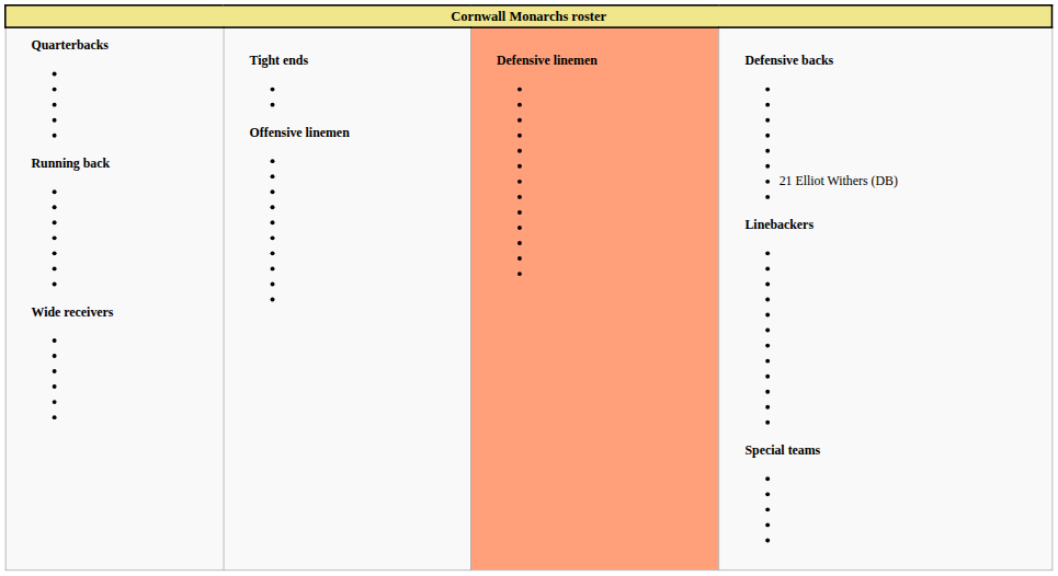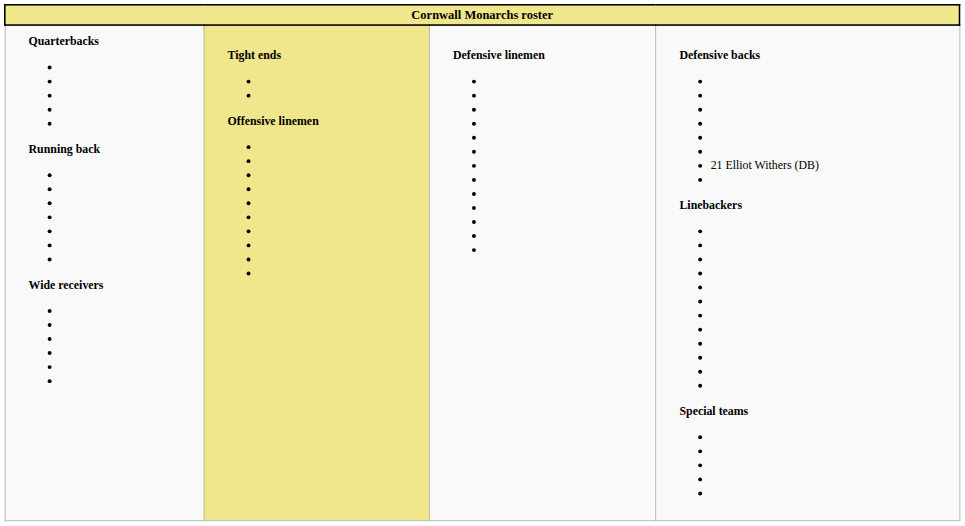Quarterbacks Running back Wide receivers | column 2: no background -> khaki background
Quarterbacks Running back Wide receivers | column 3: lightsalmon background -> no background
